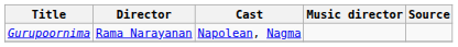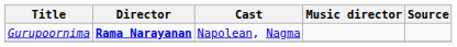Gurupoornima | Director: normal -> bold
